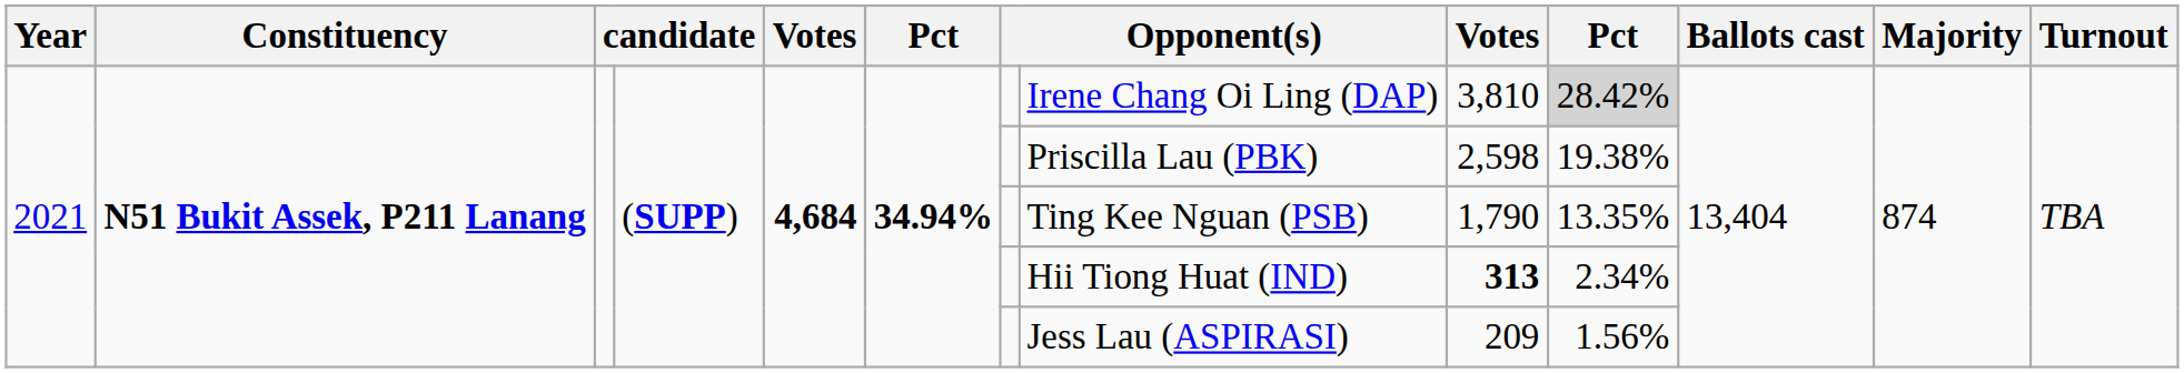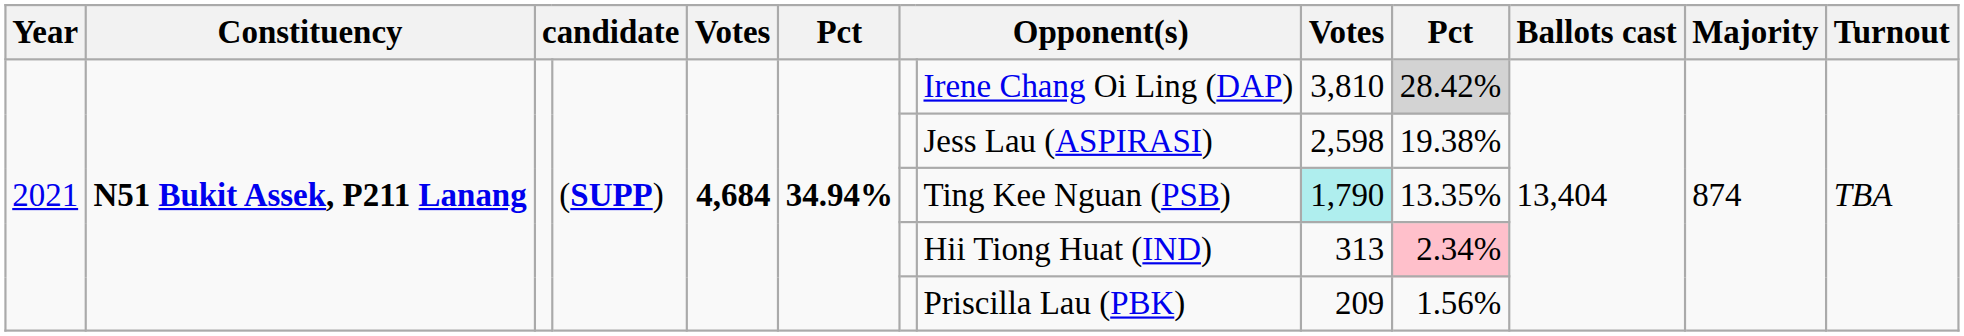row 3 | column 8: Priscilla Lau (PBK) -> Jess Lau (ASPIRASI)
row 4 | column 9: no background -> paleturquoise background
row 5 | column 9: bold -> normal
row 5 | column 10: no background -> pink background
row 6 | column 8: Jess Lau (ASPIRASI) -> Priscilla Lau (PBK)
